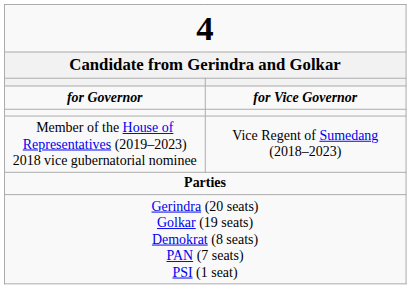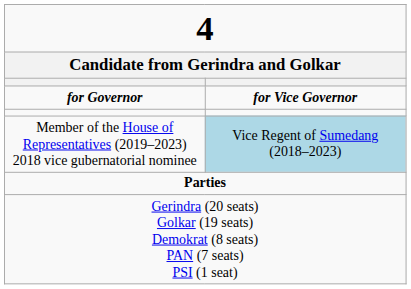row 6 | column 2: no background -> lightblue background
